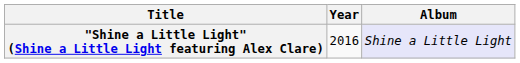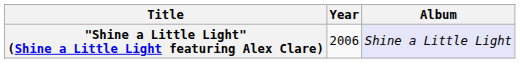row 2 | Year: 2016 -> 2006
